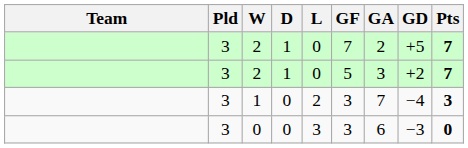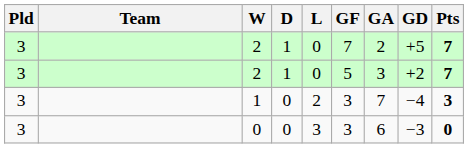columns swapped: Team <-> Pld
